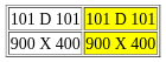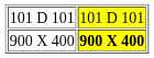row 2 | column 2: normal -> bold
